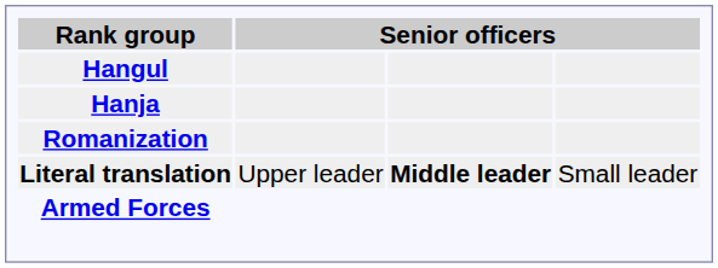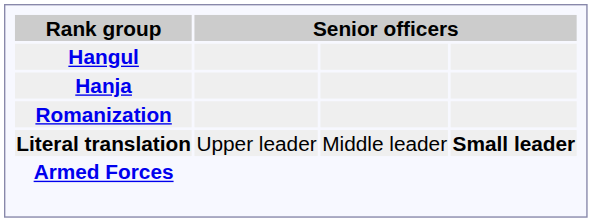Literal translation | column 3: bold -> normal
Literal translation | column 4: normal -> bold
